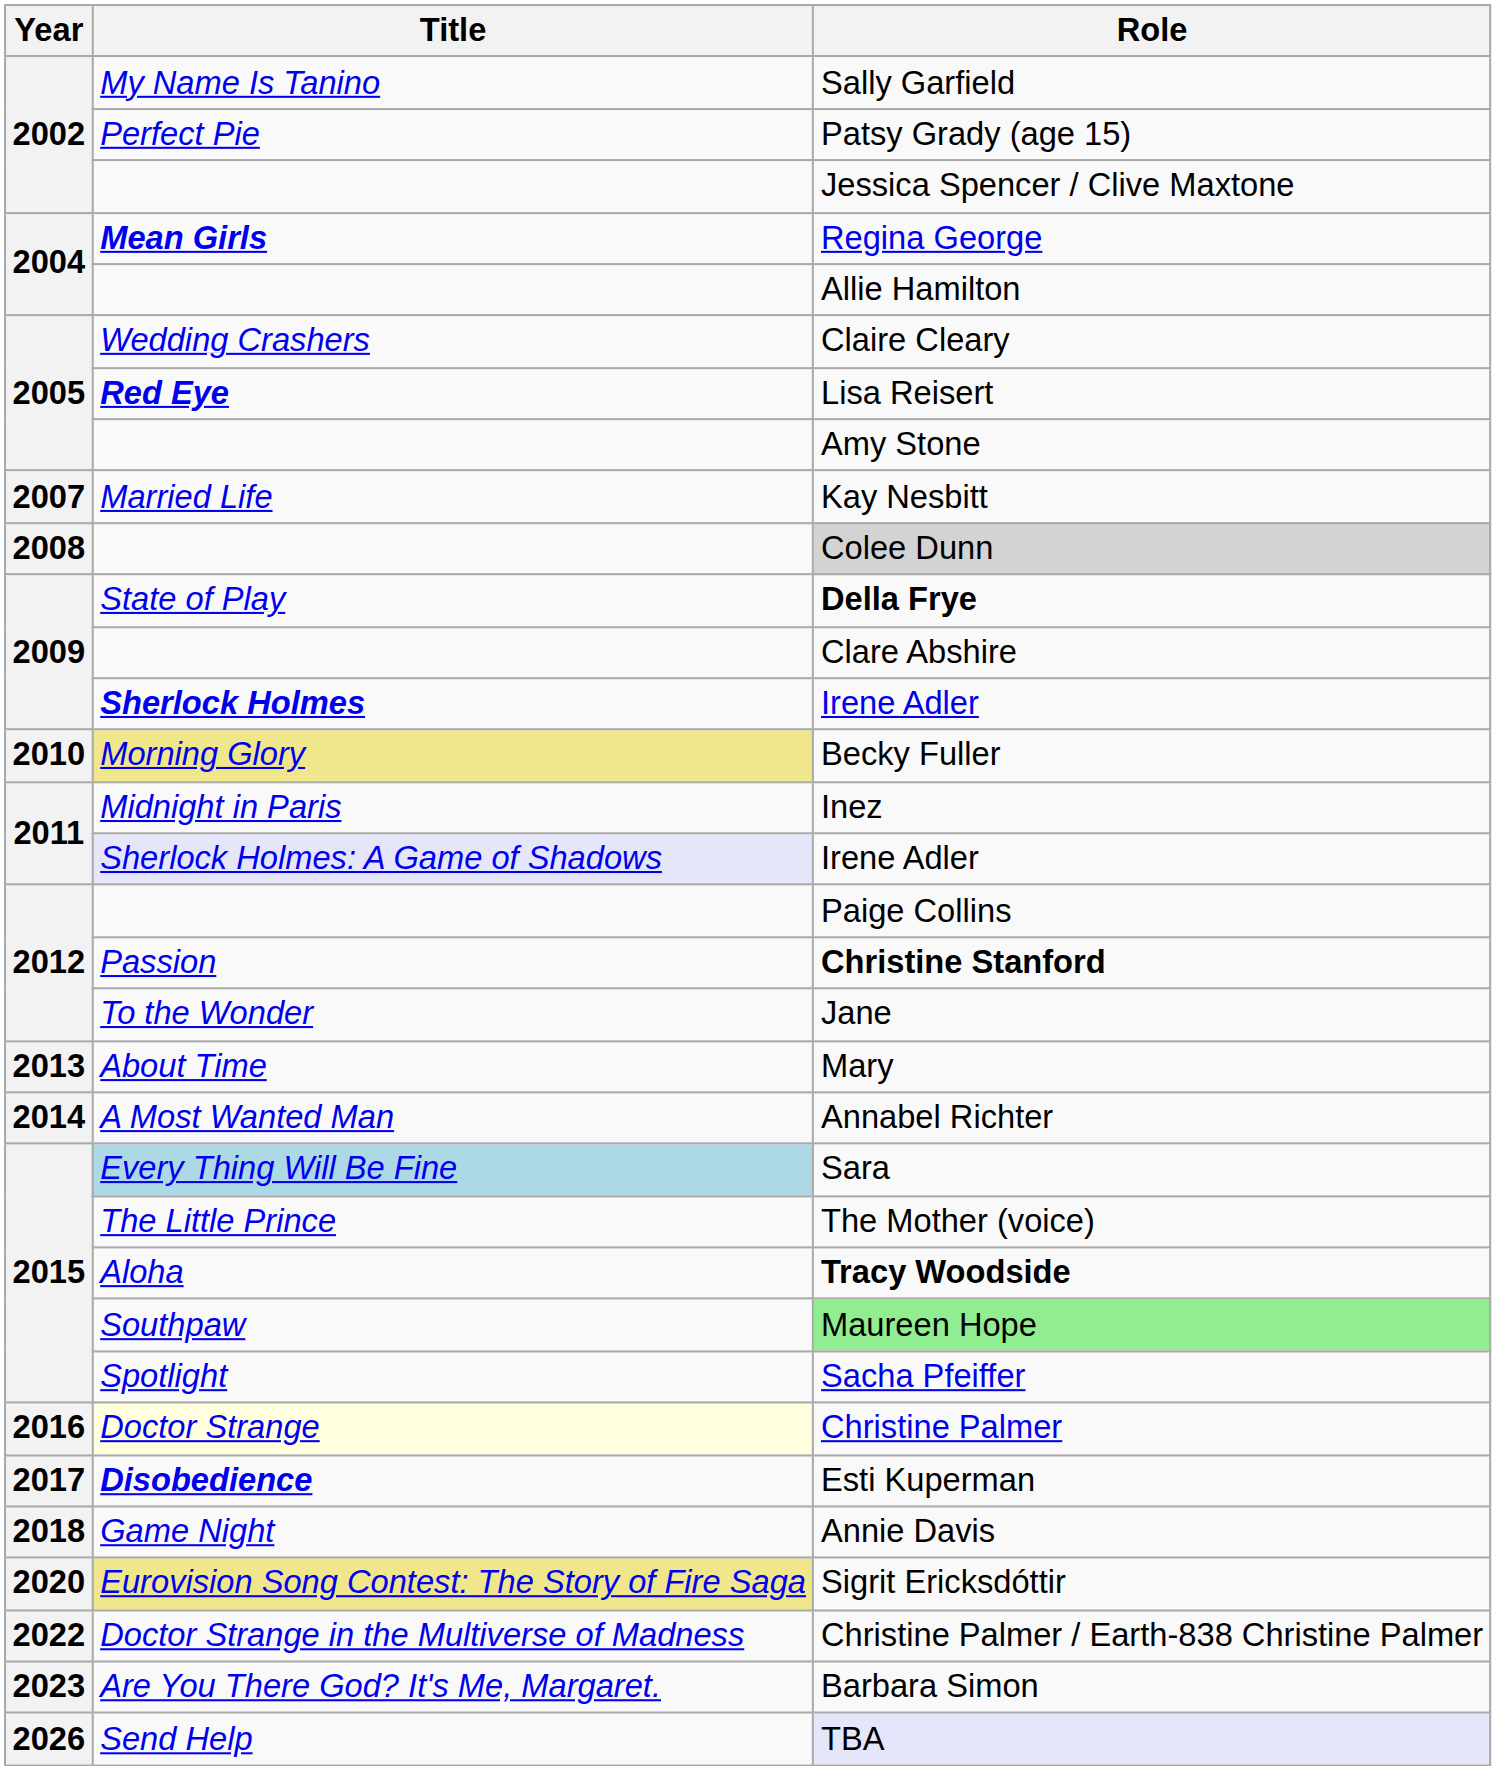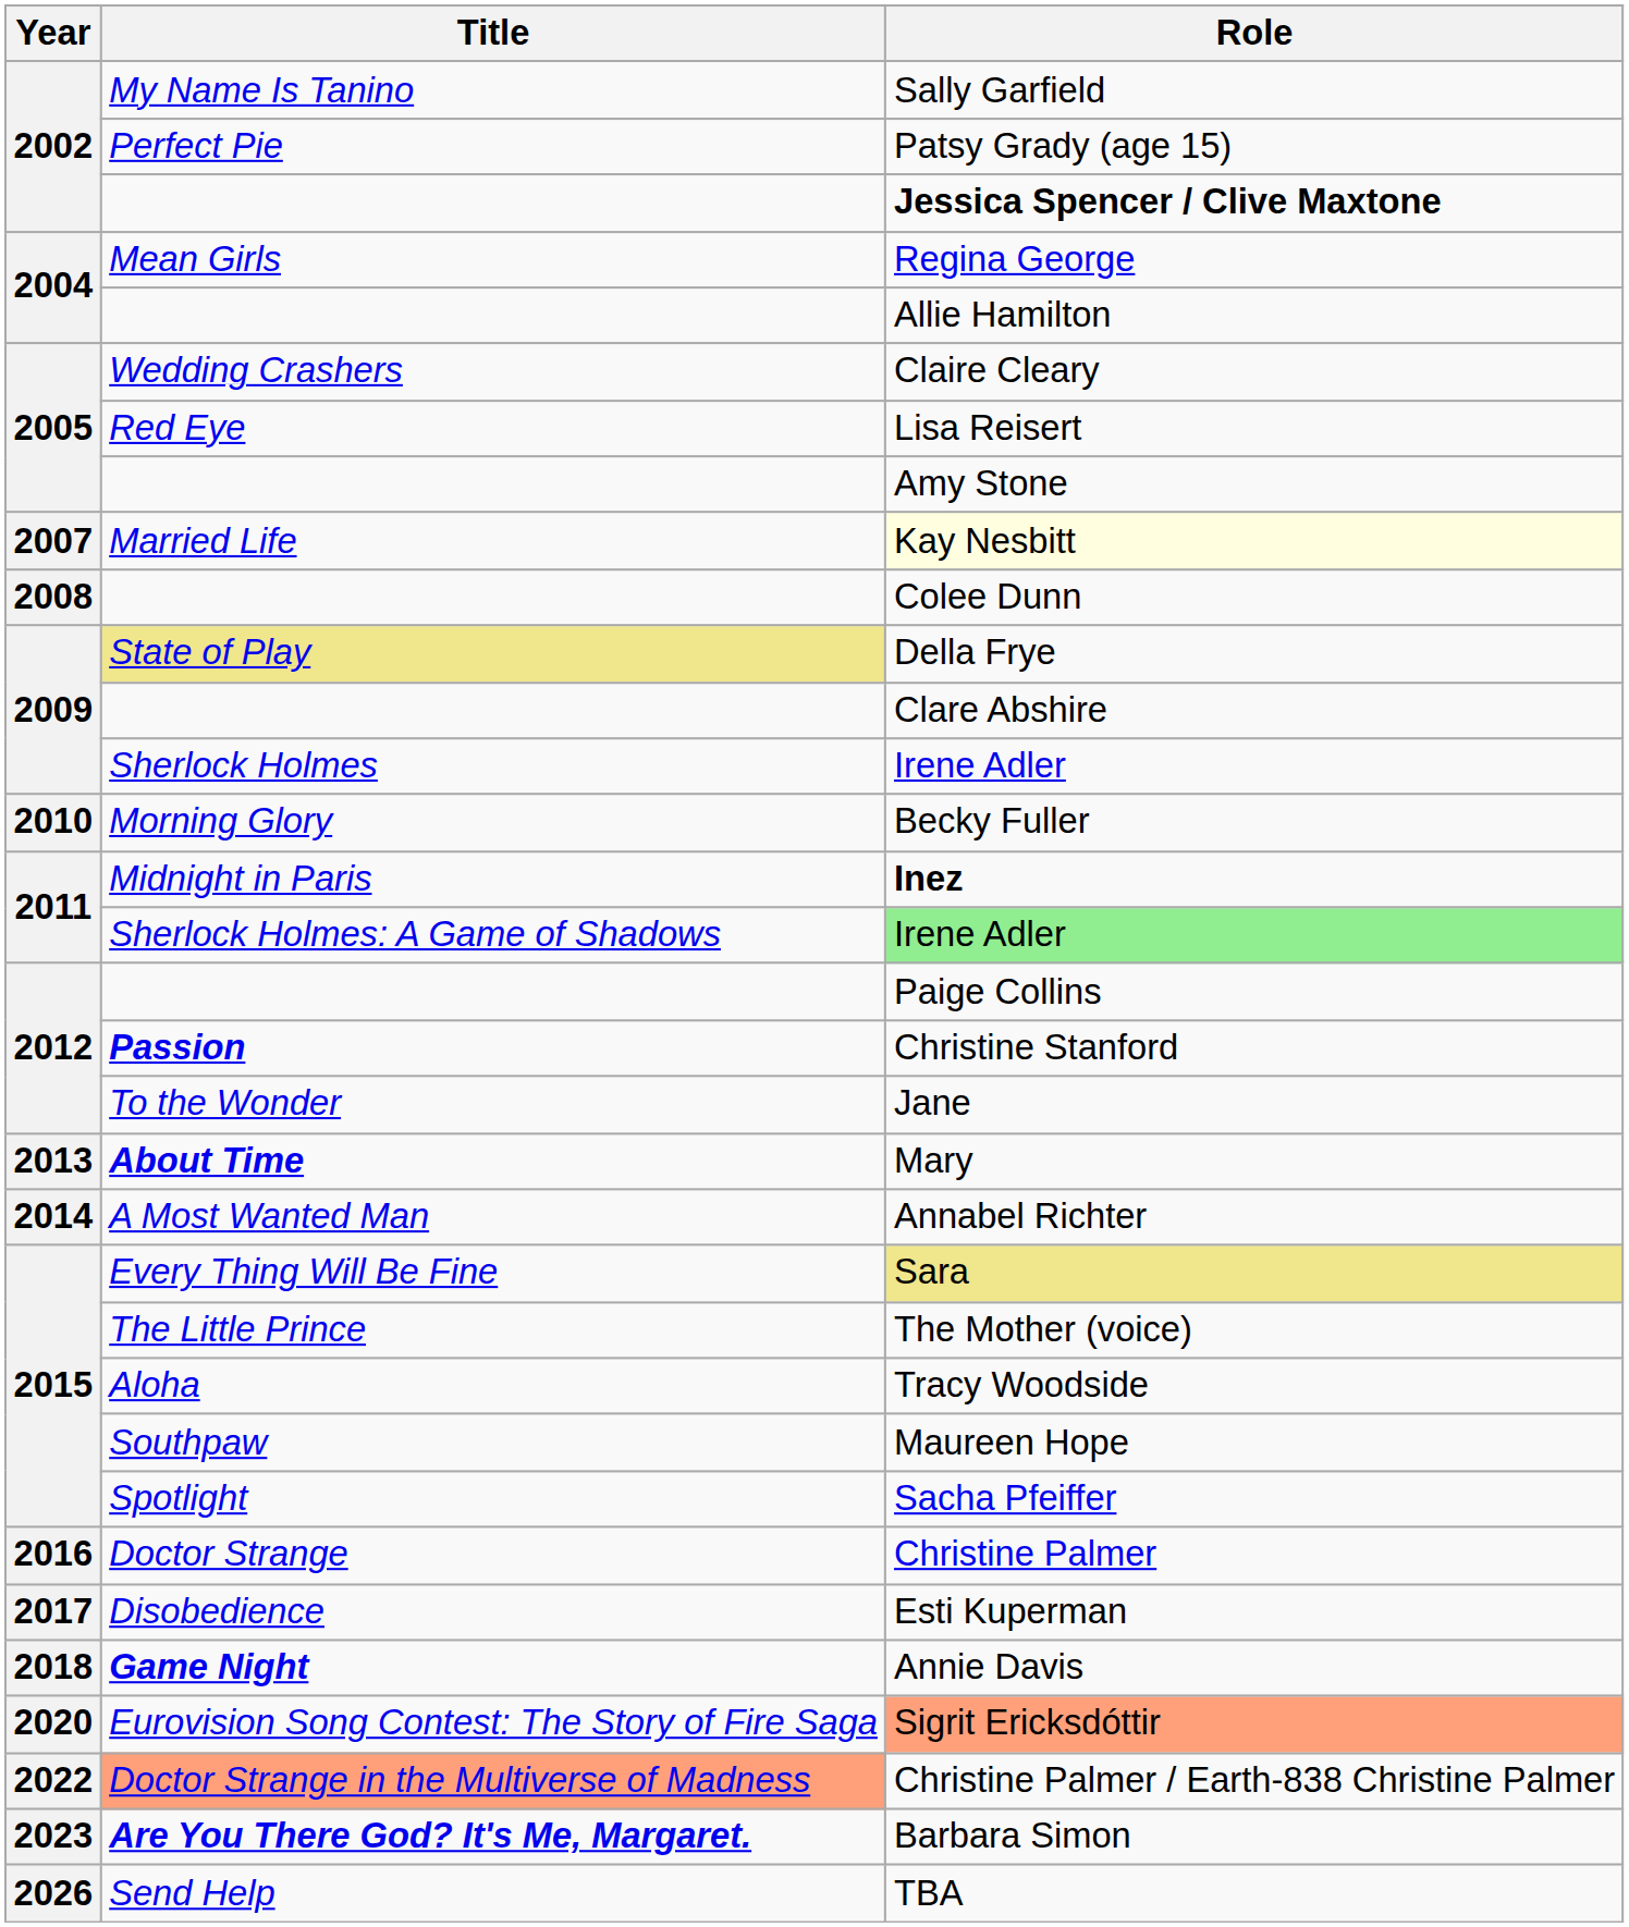Jessica Spencer / Clive Maxtone | Role: normal -> bold
Regina George | Title: bold -> normal
Lisa Reisert | Title: bold -> normal
Kay Nesbitt | Role: no background -> lightyellow background
Colee Dunn | Role: lightgrey background -> no background
Della Frye | Title: no background -> khaki background
Della Frye | Role: bold -> normal
Sherlock Holmes / Irene Adler | Title: bold -> normal
Becky Fuller | Title: khaki background -> no background
Inez | Role: normal -> bold
Sherlock Holmes: A Game of Shadows / Irene Adler | Title: lavender background -> no background
Sherlock Holmes: A Game of Shadows / Irene Adler | Role: no background -> lightgreen background
Christine Stanford | Title: normal -> bold
Christine Stanford | Role: bold -> normal
Mary | Title: normal -> bold
Sara | Title: lightblue background -> no background
Sara | Role: no background -> khaki background
Tracy Woodside | Role: bold -> normal
Maureen Hope | Role: lightgreen background -> no background
Christine Palmer | Title: lightyellow background -> no background
Esti Kuperman | Title: bold -> normal
Annie Davis | Title: normal -> bold
Sigrit Ericksdóttir | Title: khaki background -> no background
Sigrit Ericksdóttir | Role: no background -> lightsalmon background
Christine Palmer / Earth-838 Christine Palmer | Title: no background -> lightsalmon background
Barbara Simon | Title: normal -> bold
TBA | Role: lavender background -> no background
